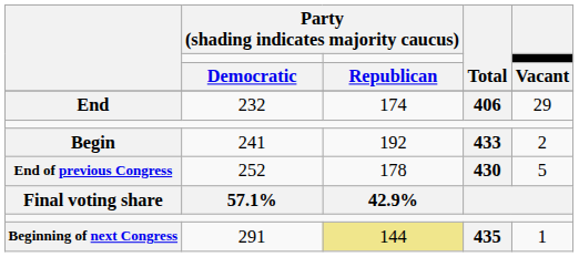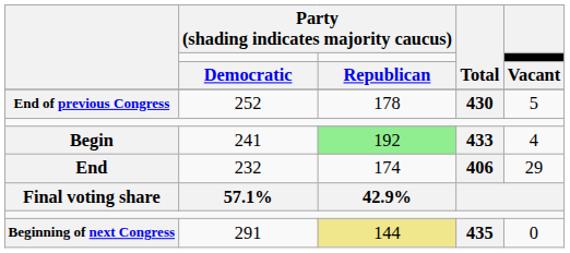rows swapped: 430 <-> 406
433 | column 3: no background -> lightgreen background
433 | column 5: 2 -> 4
435 | column 5: 1 -> 0
